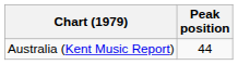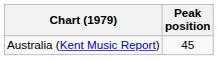Australia (Kent Music Report) | Peak position: 44 -> 45
